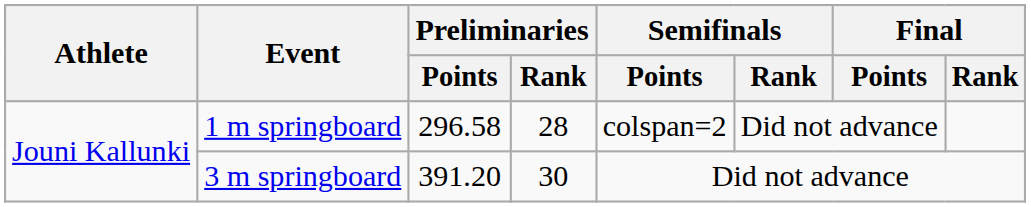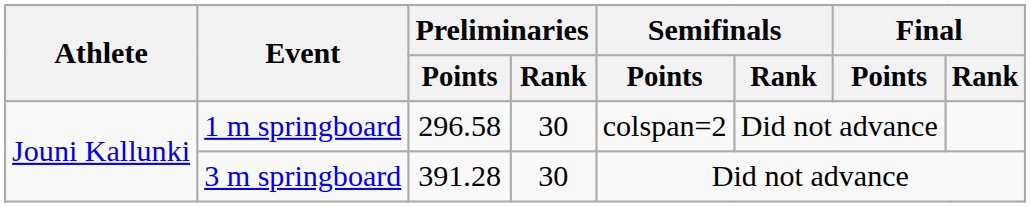1 m springboard | Preliminaries / Rank: 28 -> 30
3 m springboard | Preliminaries / Points: 391.20 -> 391.28
